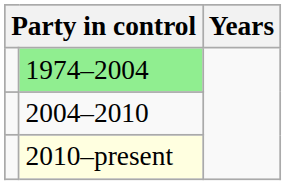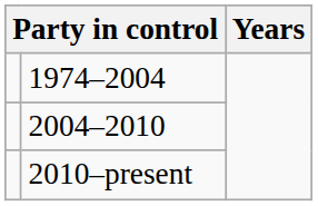1974–2004 | column 2: lightgreen background -> no background
2010–present | column 2: lightyellow background -> no background
